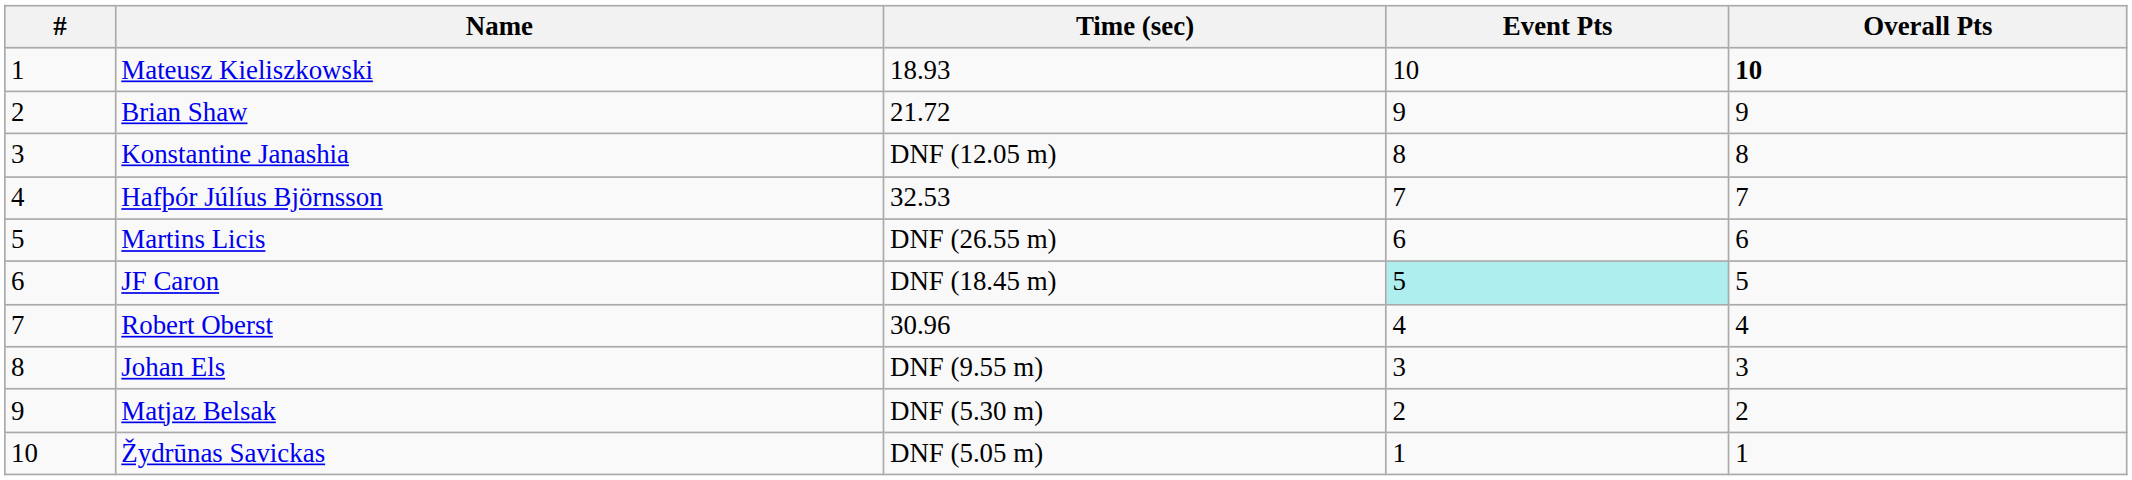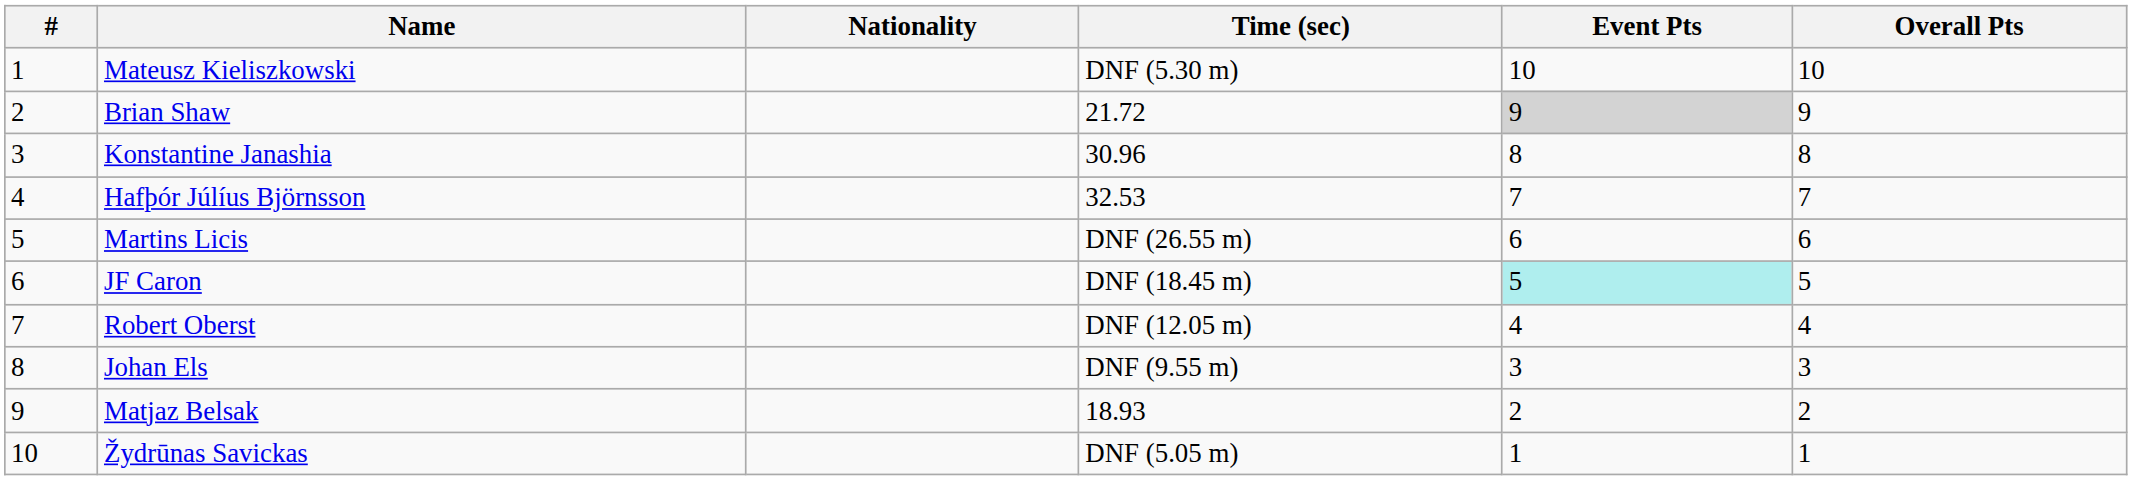+ column: Nationality
Mateusz Kieliszkowski | Time (sec): 18.93 -> DNF (5.30 m)
Mateusz Kieliszkowski | Overall Pts: bold -> normal
Brian Shaw | Event Pts: no background -> lightgrey background
Konstantine Janashia | Time (sec): DNF (12.05 m) -> 30.96
Robert Oberst | Time (sec): 30.96 -> DNF (12.05 m)
Matjaz Belsak | Time (sec): DNF (5.30 m) -> 18.93
